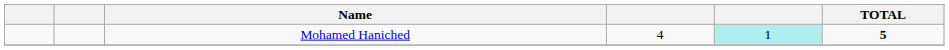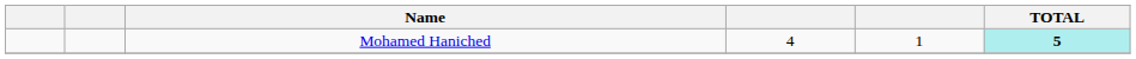Mohamed Haniched | column 5: paleturquoise background -> no background
Mohamed Haniched | TOTAL: no background -> paleturquoise background
